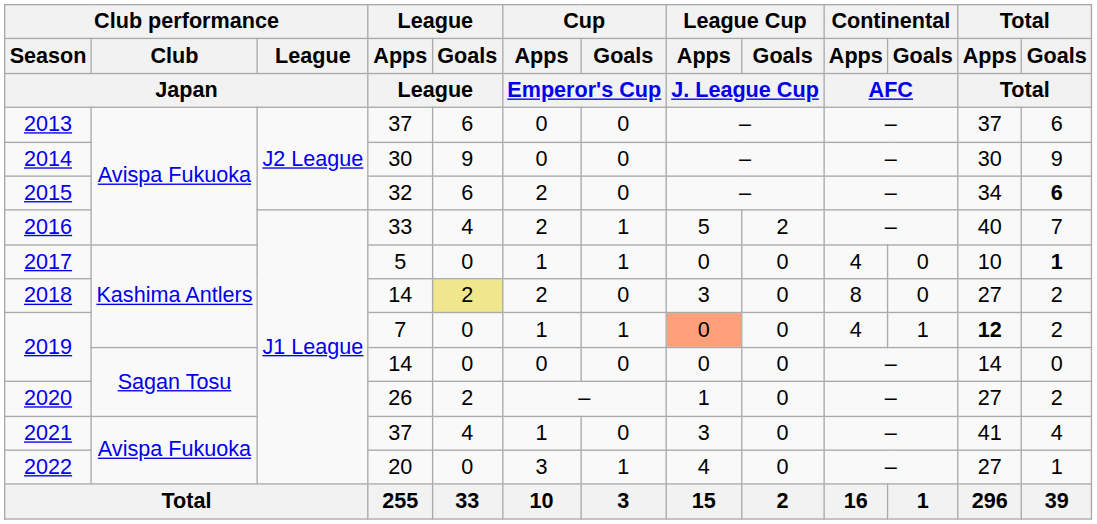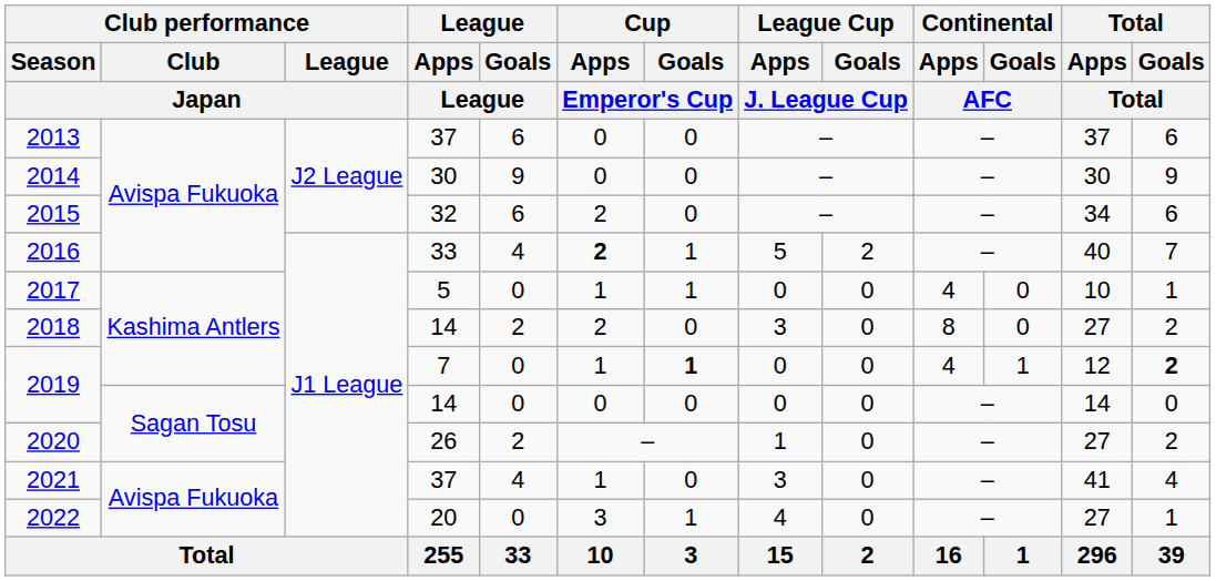2015 | Total / Goals / Total: bold -> normal
2016 | Cup / Apps / Emperor's Cup: normal -> bold
2017 | Total / Goals / Total: bold -> normal
2018 | League / Goals / League: khaki background -> no background
2019 / 7 | Cup / Goals / Emperor's Cup: normal -> bold
2019 / 7 | League Cup / Apps / J. League Cup: lightsalmon background -> no background
2019 / 7 | Total / Apps / Total: bold -> normal
2019 / 7 | Total / Goals / Total: normal -> bold
